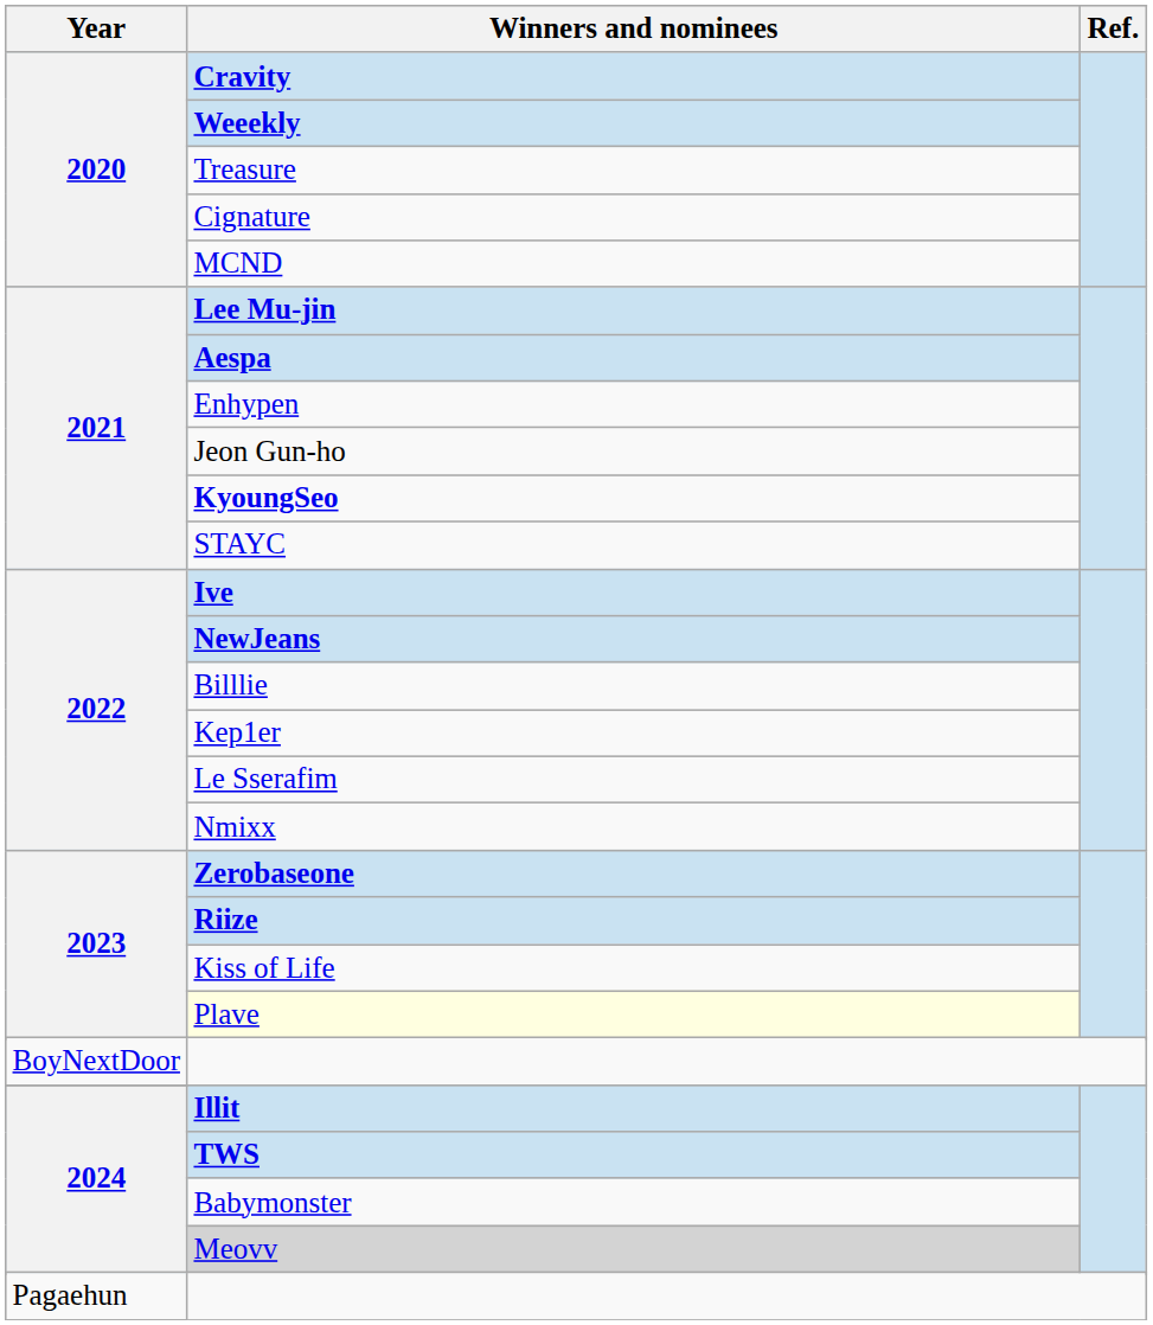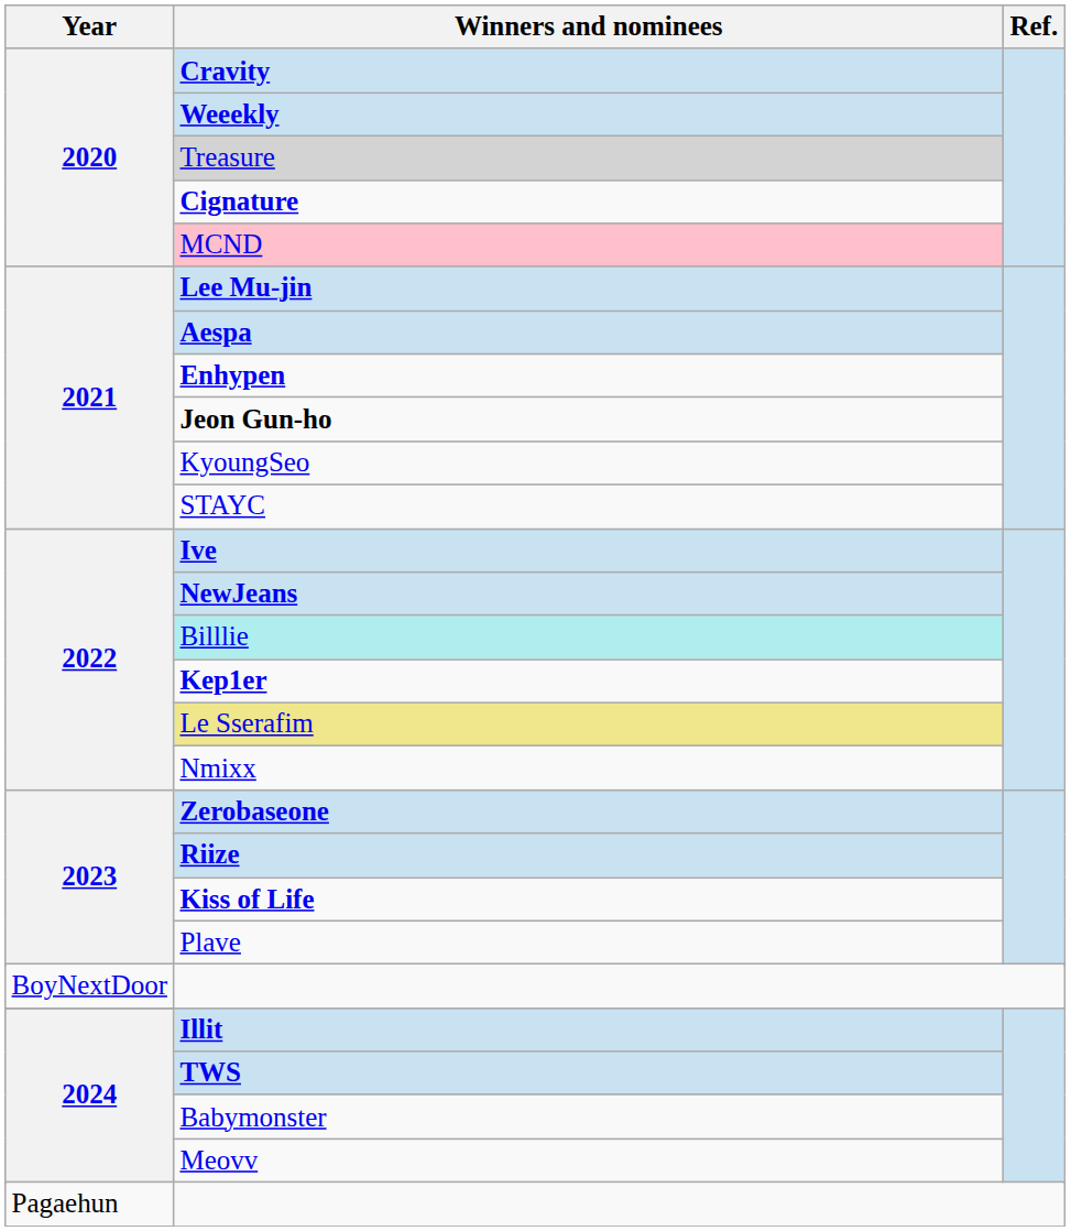Treasure | Winners and nominees: no background -> lightgrey background
Cignature | Winners and nominees: normal -> bold
MCND | Winners and nominees: no background -> pink background
Enhypen | Winners and nominees: normal -> bold
Jeon Gun-ho | Winners and nominees: normal -> bold
KyoungSeo | Winners and nominees: bold -> normal
Billlie | Winners and nominees: no background -> paleturquoise background
Kep1er | Winners and nominees: normal -> bold
Le Sserafim | Winners and nominees: no background -> khaki background
Kiss of Life | Winners and nominees: normal -> bold
Plave | Winners and nominees: lightyellow background -> no background
Meovv | Winners and nominees: lightgrey background -> no background
